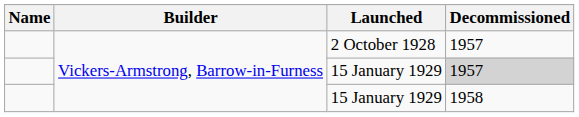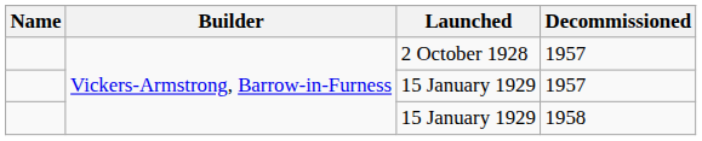15 January 1929 / 1957 | Decommissioned: lightgrey background -> no background
